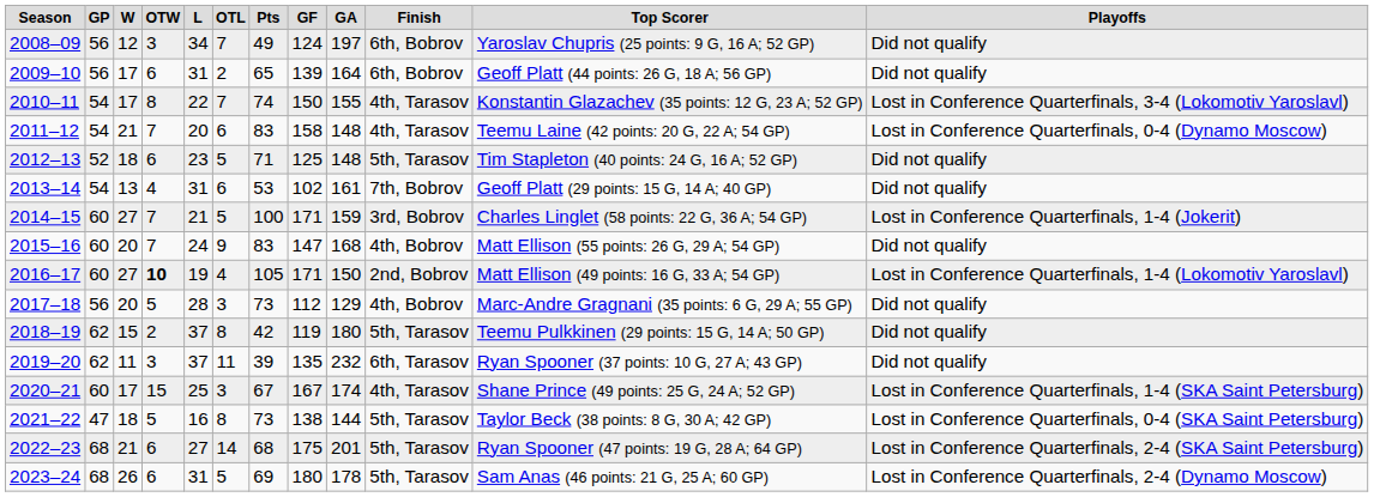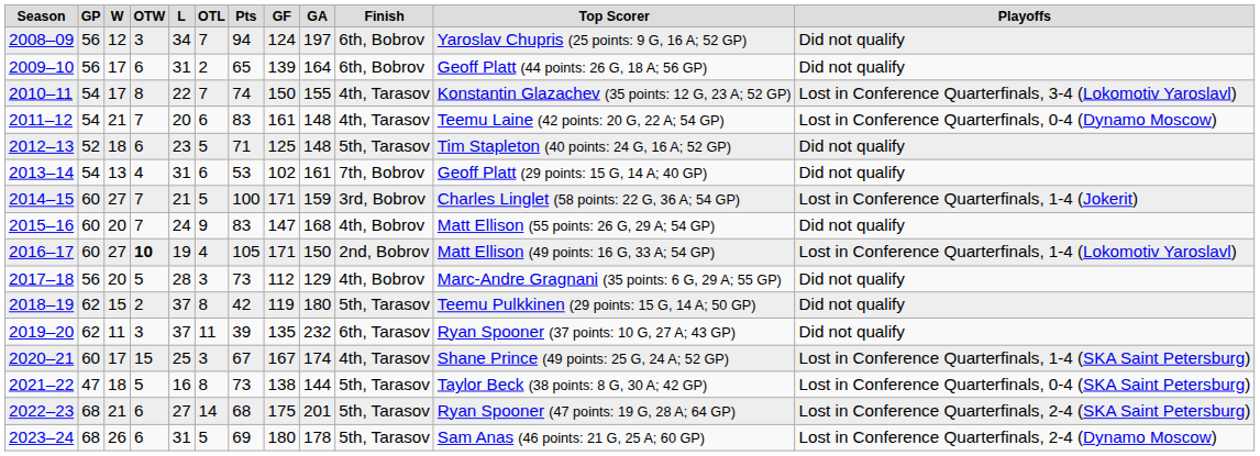2008–09 | Pts: 49 -> 94
2011–12 | GF: 158 -> 161
